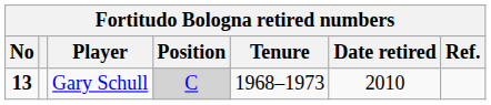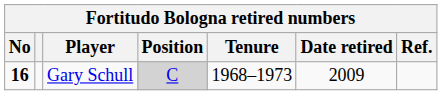Gary Schull | No: 13 -> 16
Gary Schull | Date retired: 2010 -> 2009
